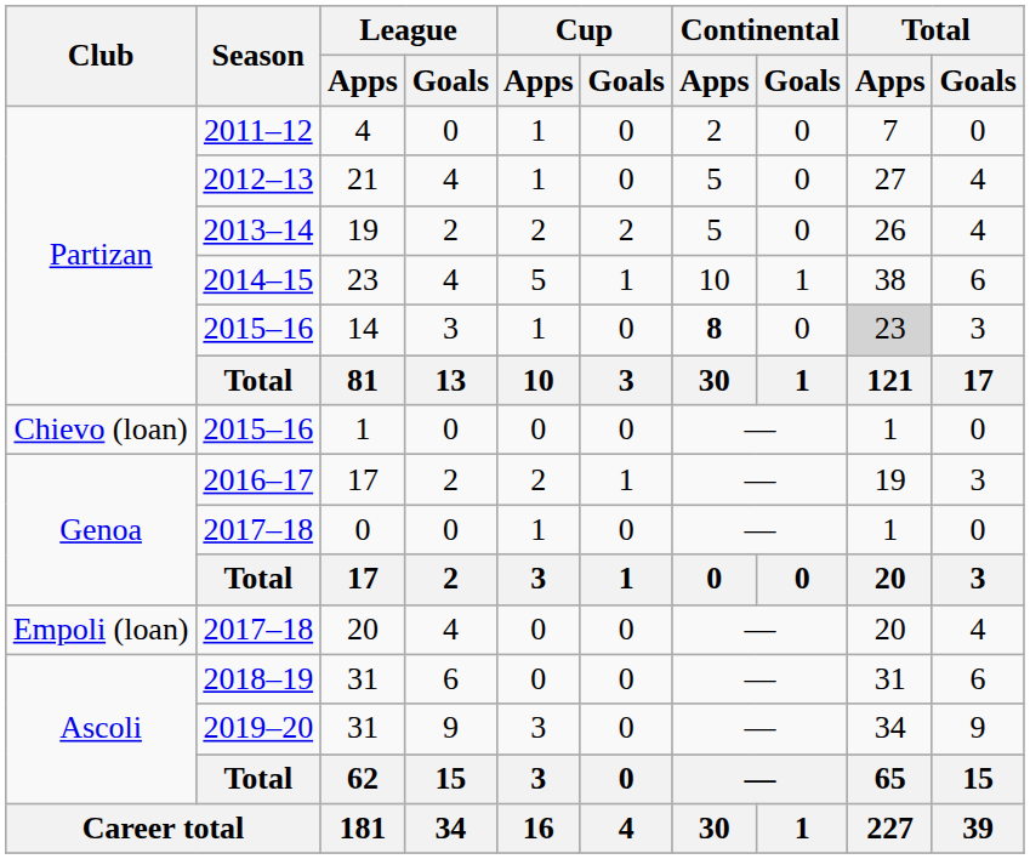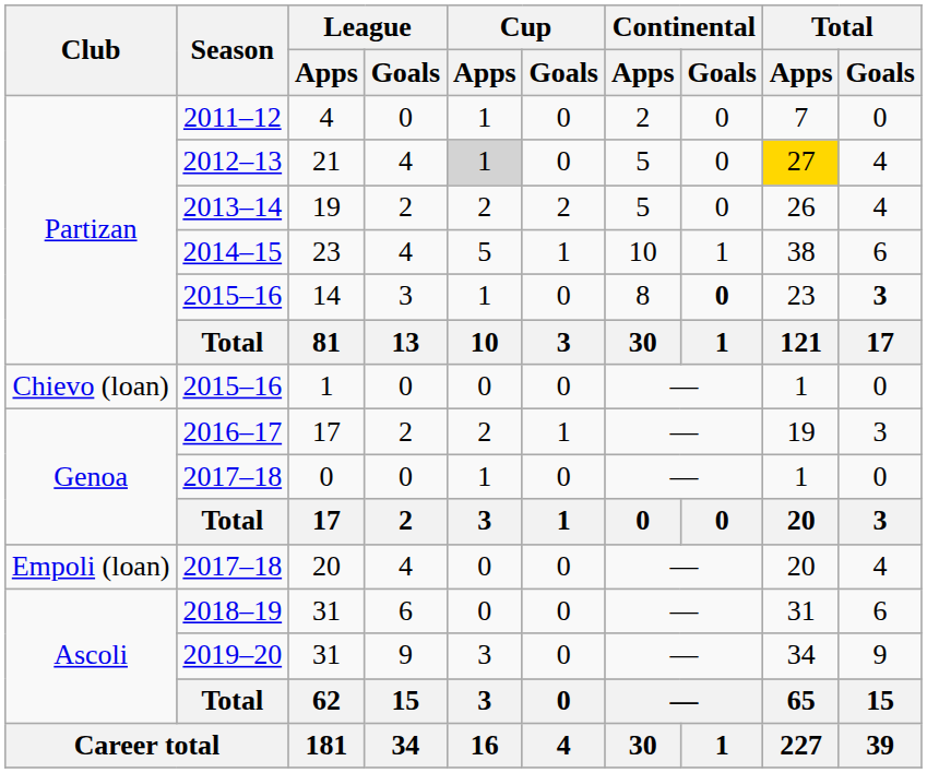21 | Cup / Apps: no background -> lightgrey background
21 | Total / Apps: no background -> gold background
14 | Continental / Apps: bold -> normal
14 | Continental / Goals: normal -> bold
14 | Total / Apps: lightgrey background -> no background
14 | Total / Goals: normal -> bold
